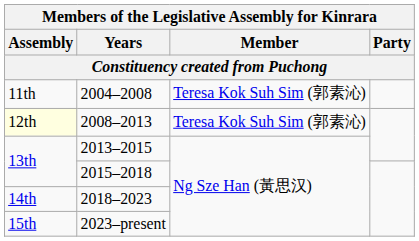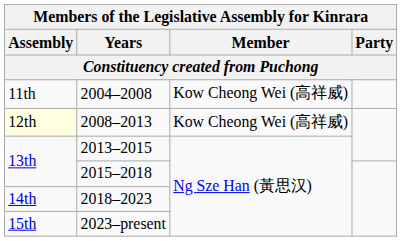2004–2008 | Member: Teresa Kok Suh Sim (郭素沁) -> Kow Cheong Wei (高祥威)
2008–2013 | Member: Teresa Kok Suh Sim (郭素沁) -> Kow Cheong Wei (高祥威)
